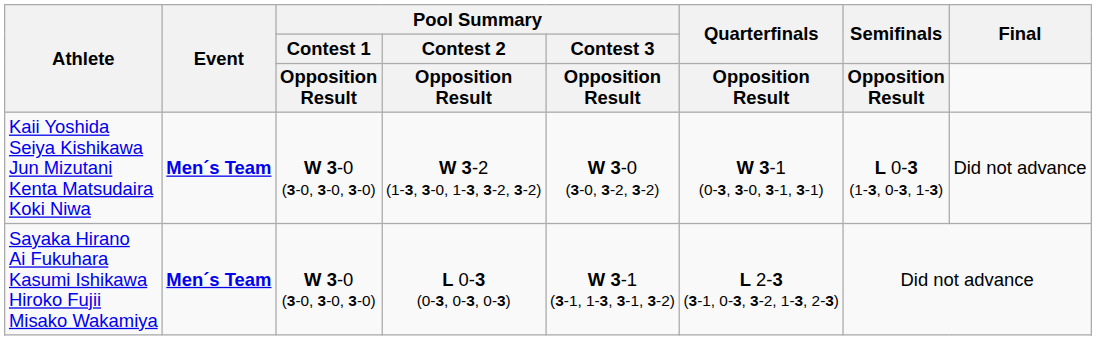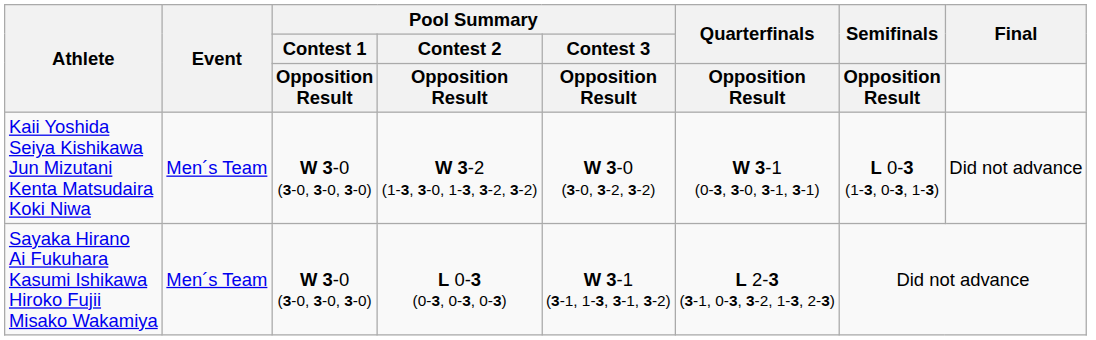row 4 | Event: bold -> normal
row 5 | Event: bold -> normal
